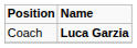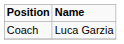Coach | Name: bold -> normal
